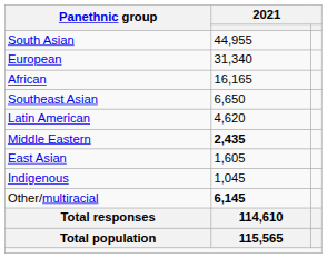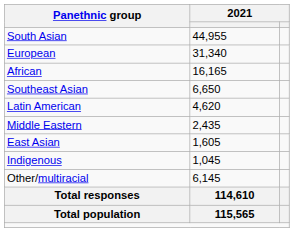Middle Eastern | column 2: bold -> normal
Other/multiracial | column 2: bold -> normal
